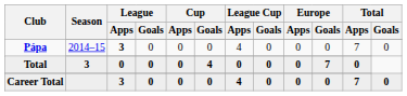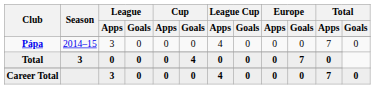Pápa / 2014–15 | League / Apps: bold -> normal
